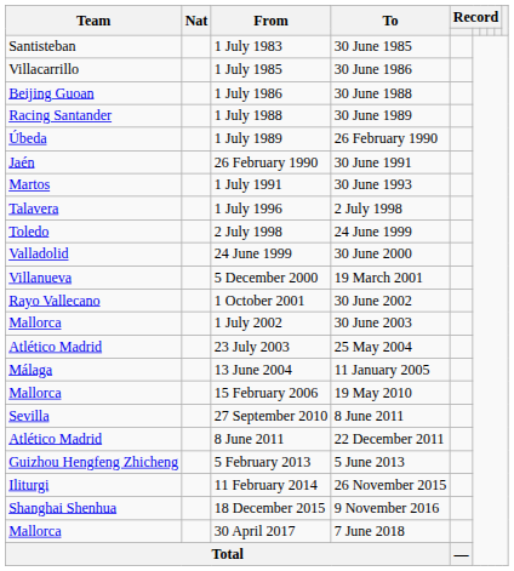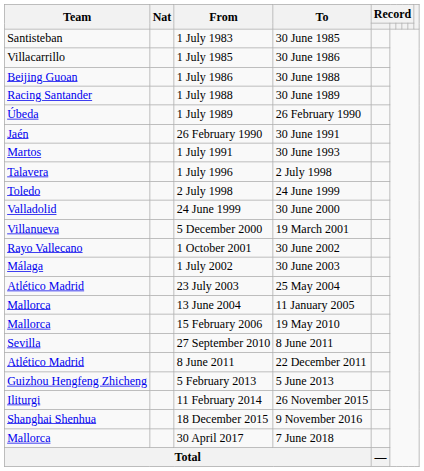1 July 2002 | Team: Mallorca -> Málaga
13 June 2004 | Team: Málaga -> Mallorca
